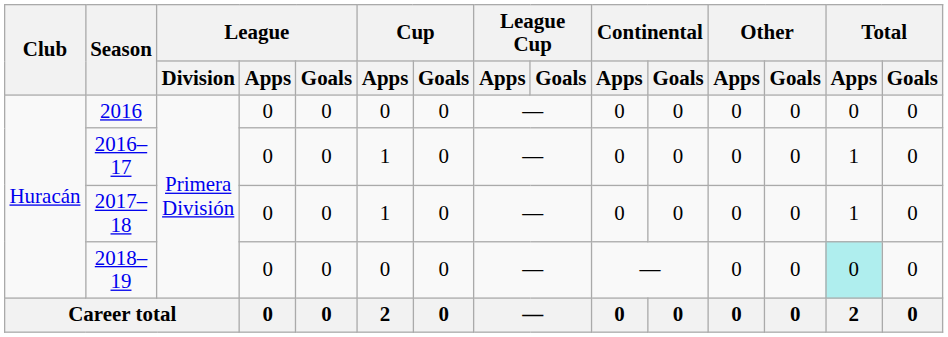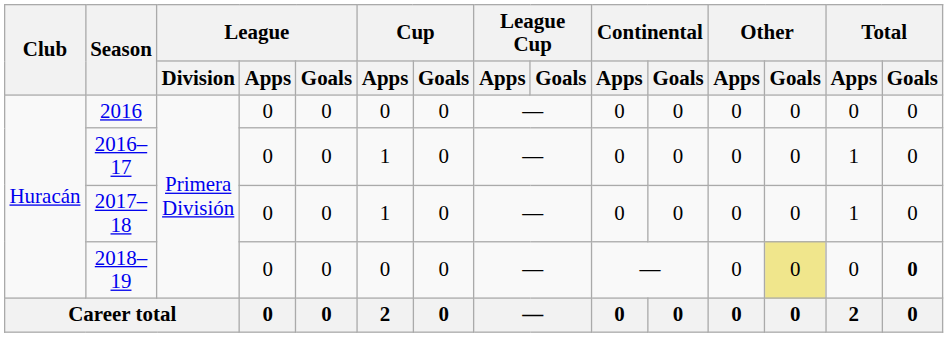2018–19 | Other / Goals: no background -> khaki background
2018–19 | Total / Apps: paleturquoise background -> no background
2018–19 | Total / Goals: normal -> bold
